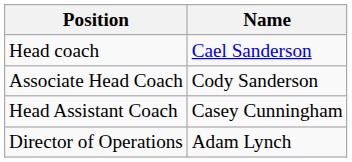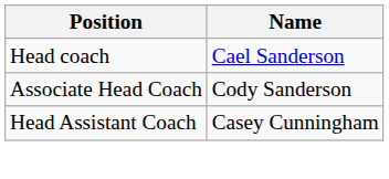- row: Director of Operations | Adam Lynch
